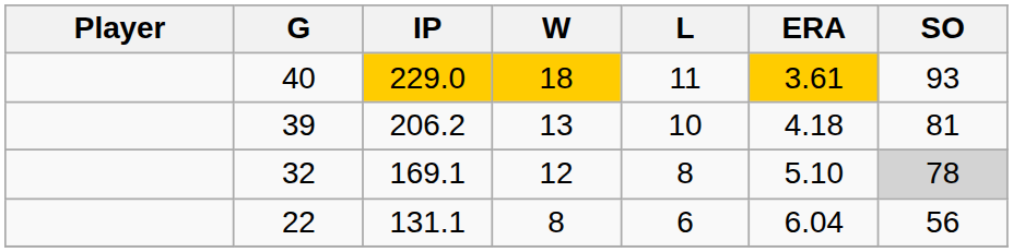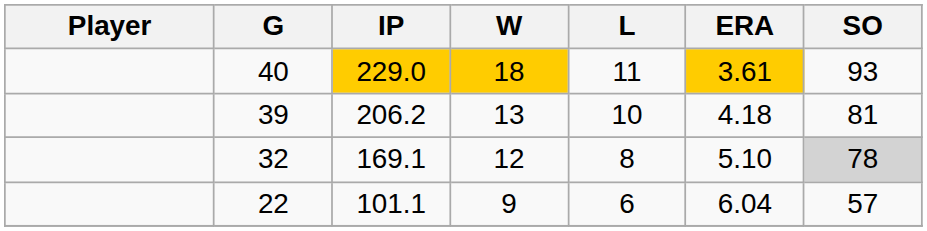22 | IP: 131.1 -> 101.1
22 | W: 8 -> 9
22 | SO: 56 -> 57
